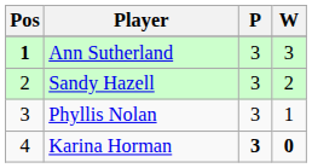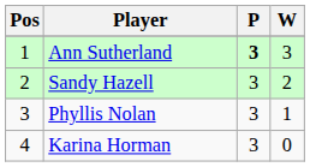Ann Sutherland | Pos: bold -> normal
Ann Sutherland | P: normal -> bold
Karina Horman | P: bold -> normal
Karina Horman | W: bold -> normal
